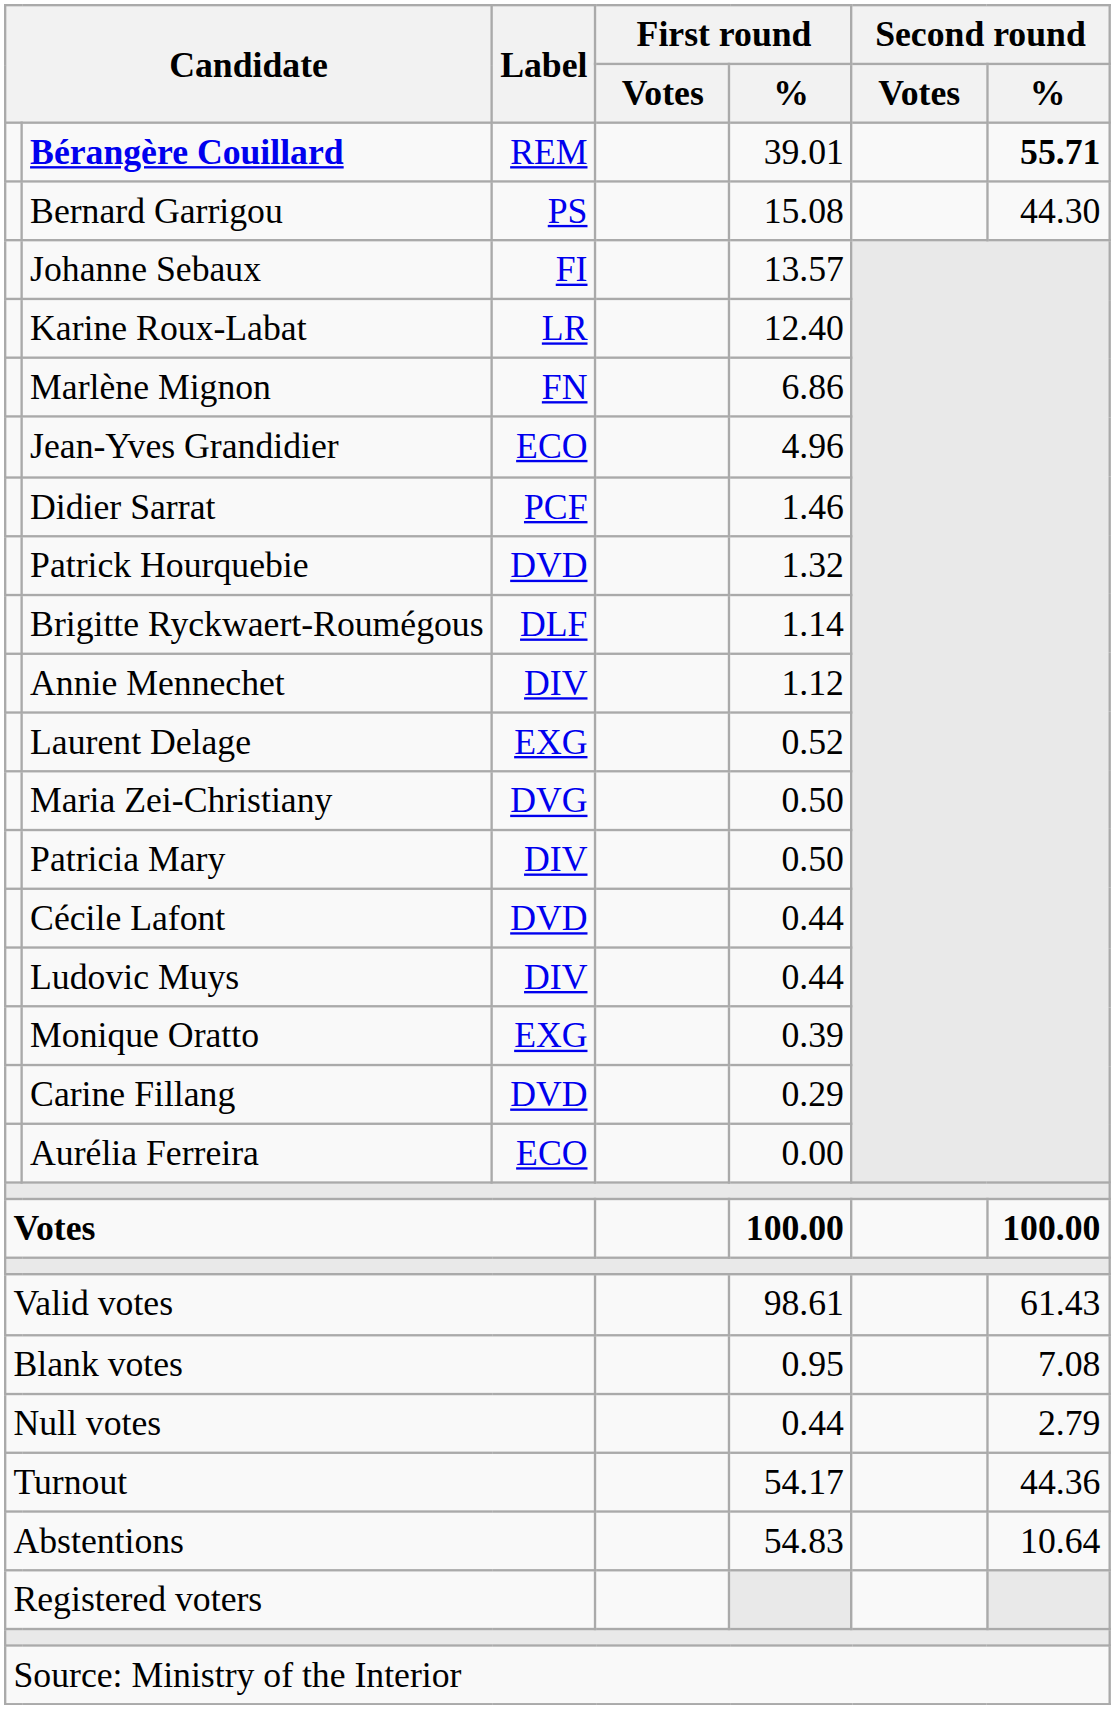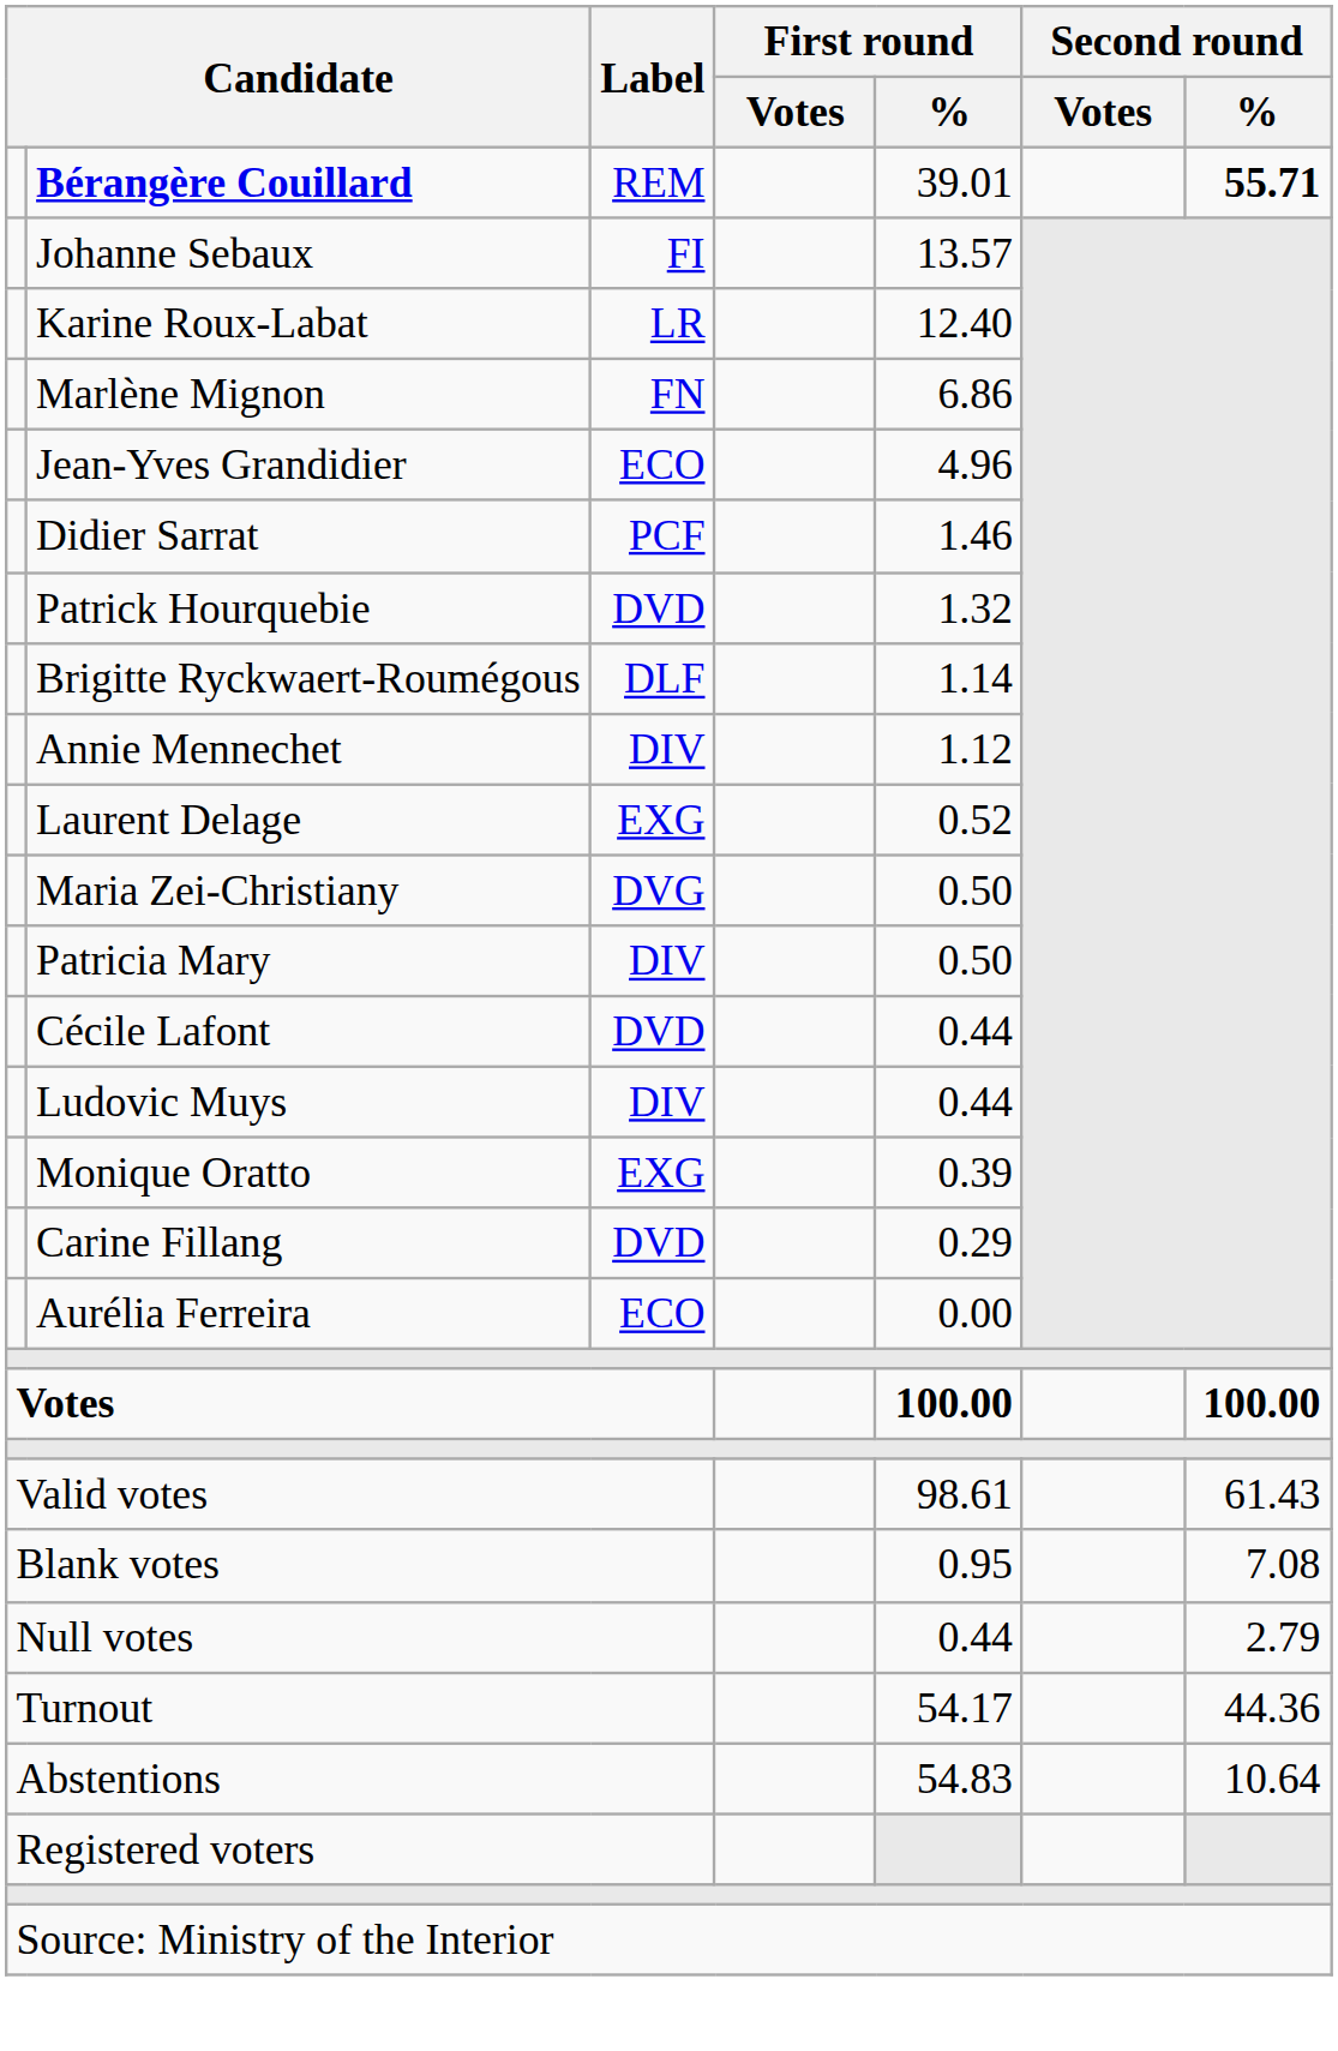- row: Bernard Garrigou | PS | 15.08 | 44.30
